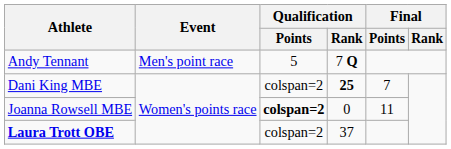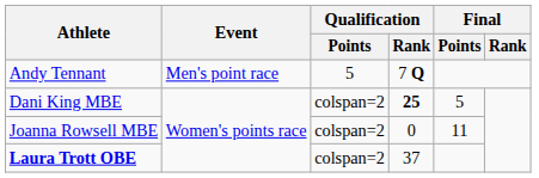Dani King MBE | Final / Points: 7 -> 5
Joanna Rowsell MBE | Qualification / Points: bold -> normal
